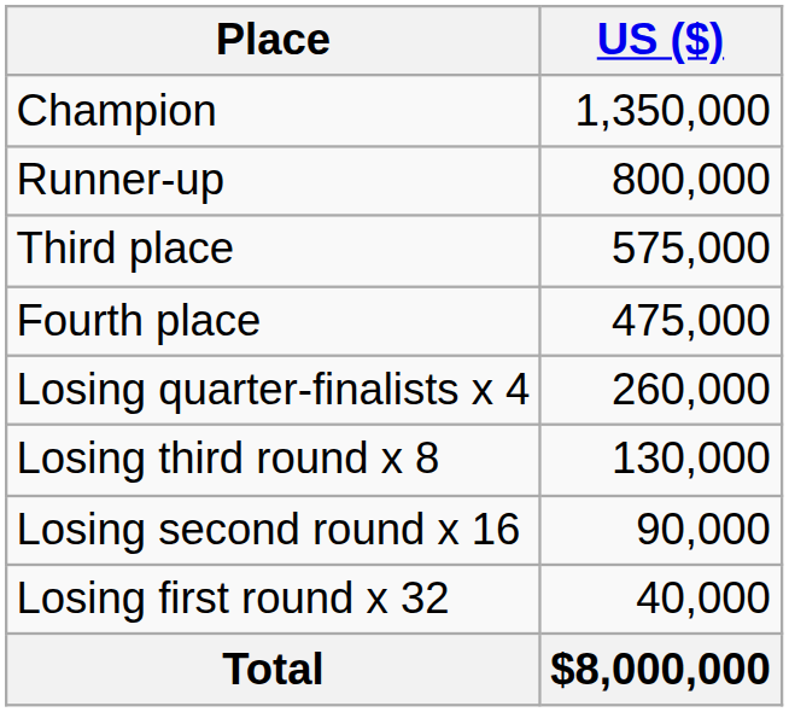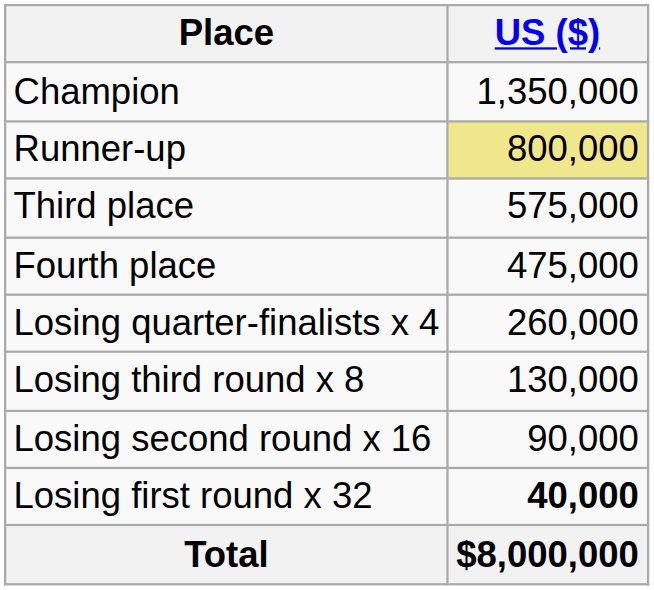Runner-up | US ($): no background -> khaki background
Losing first round x 32 | US ($): normal -> bold
